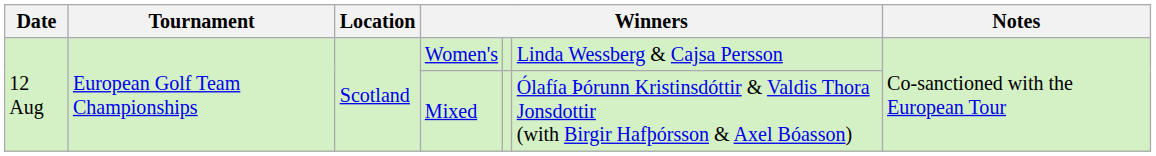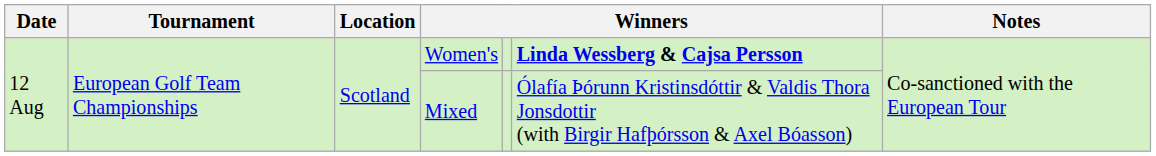Women's | column 6: normal -> bold
